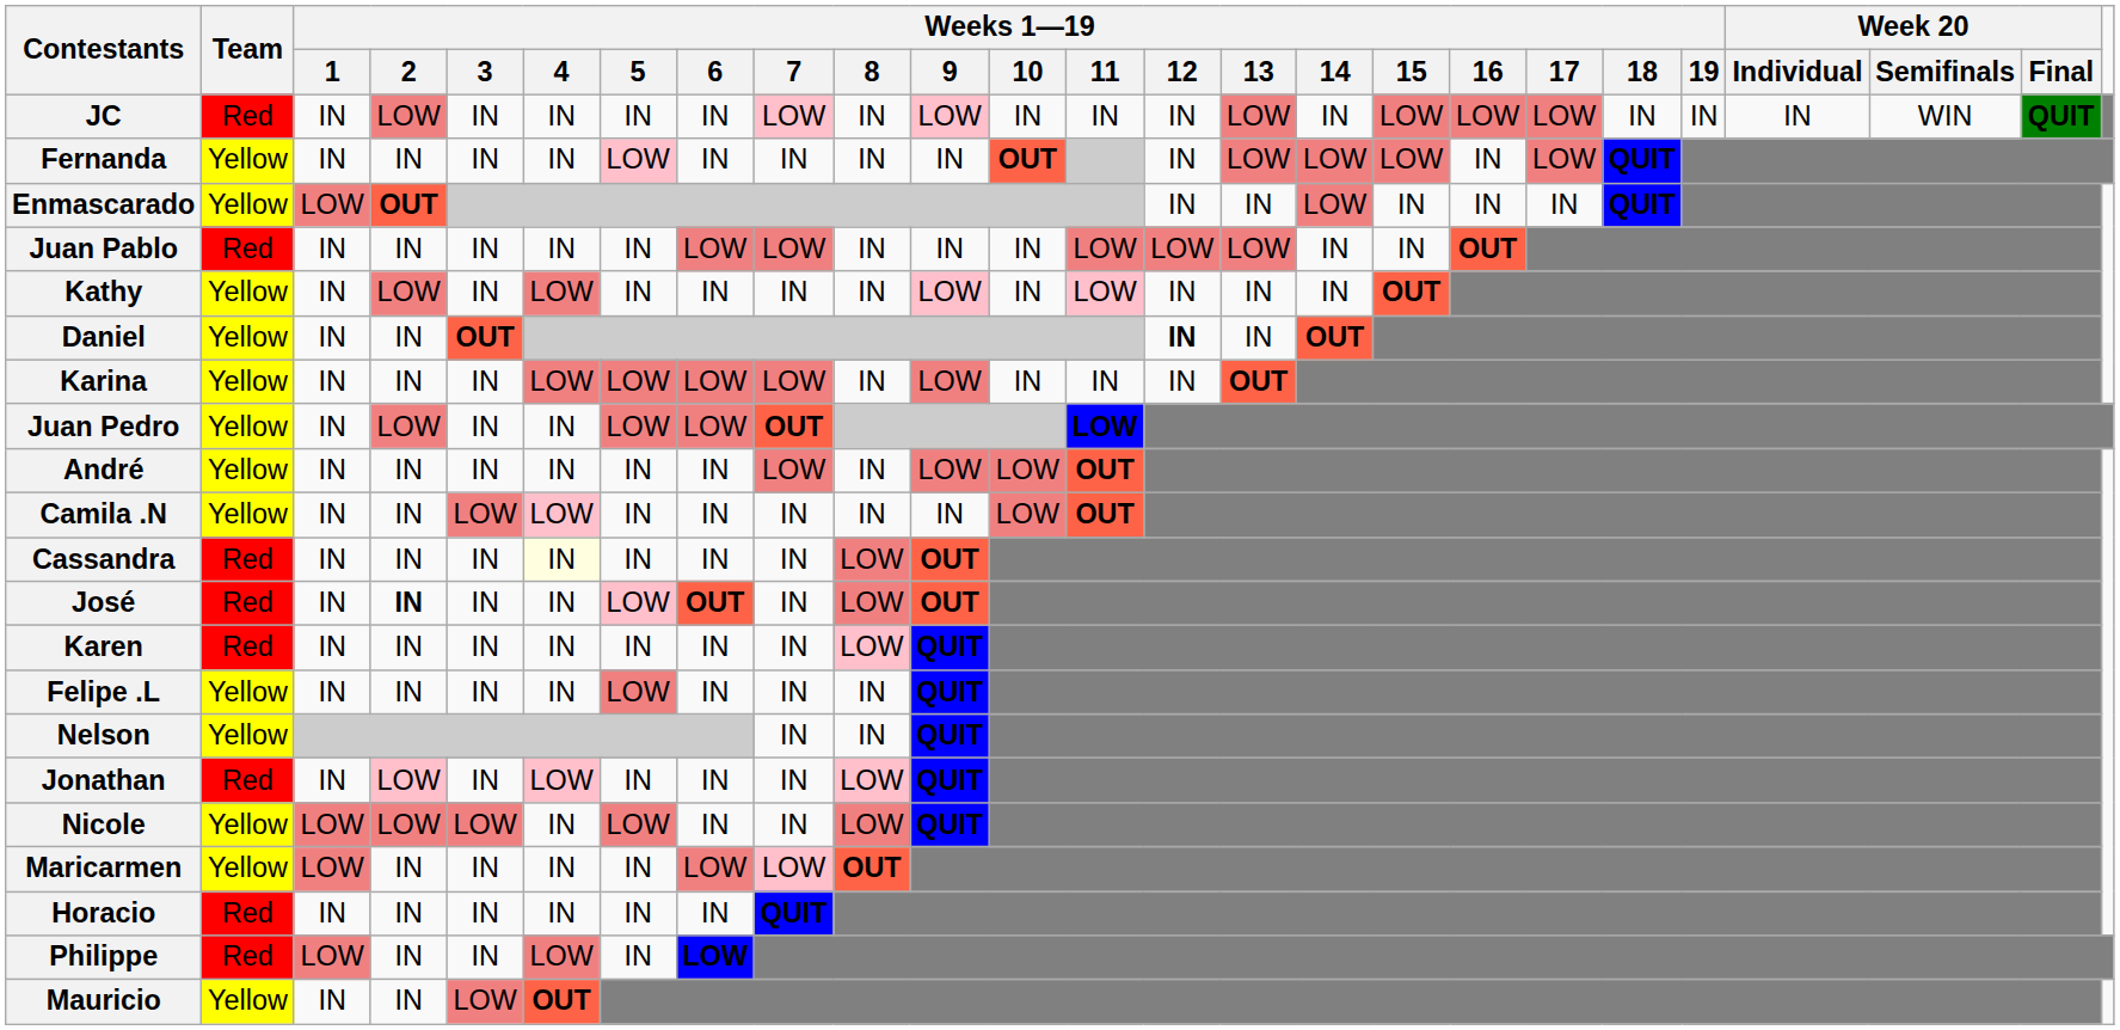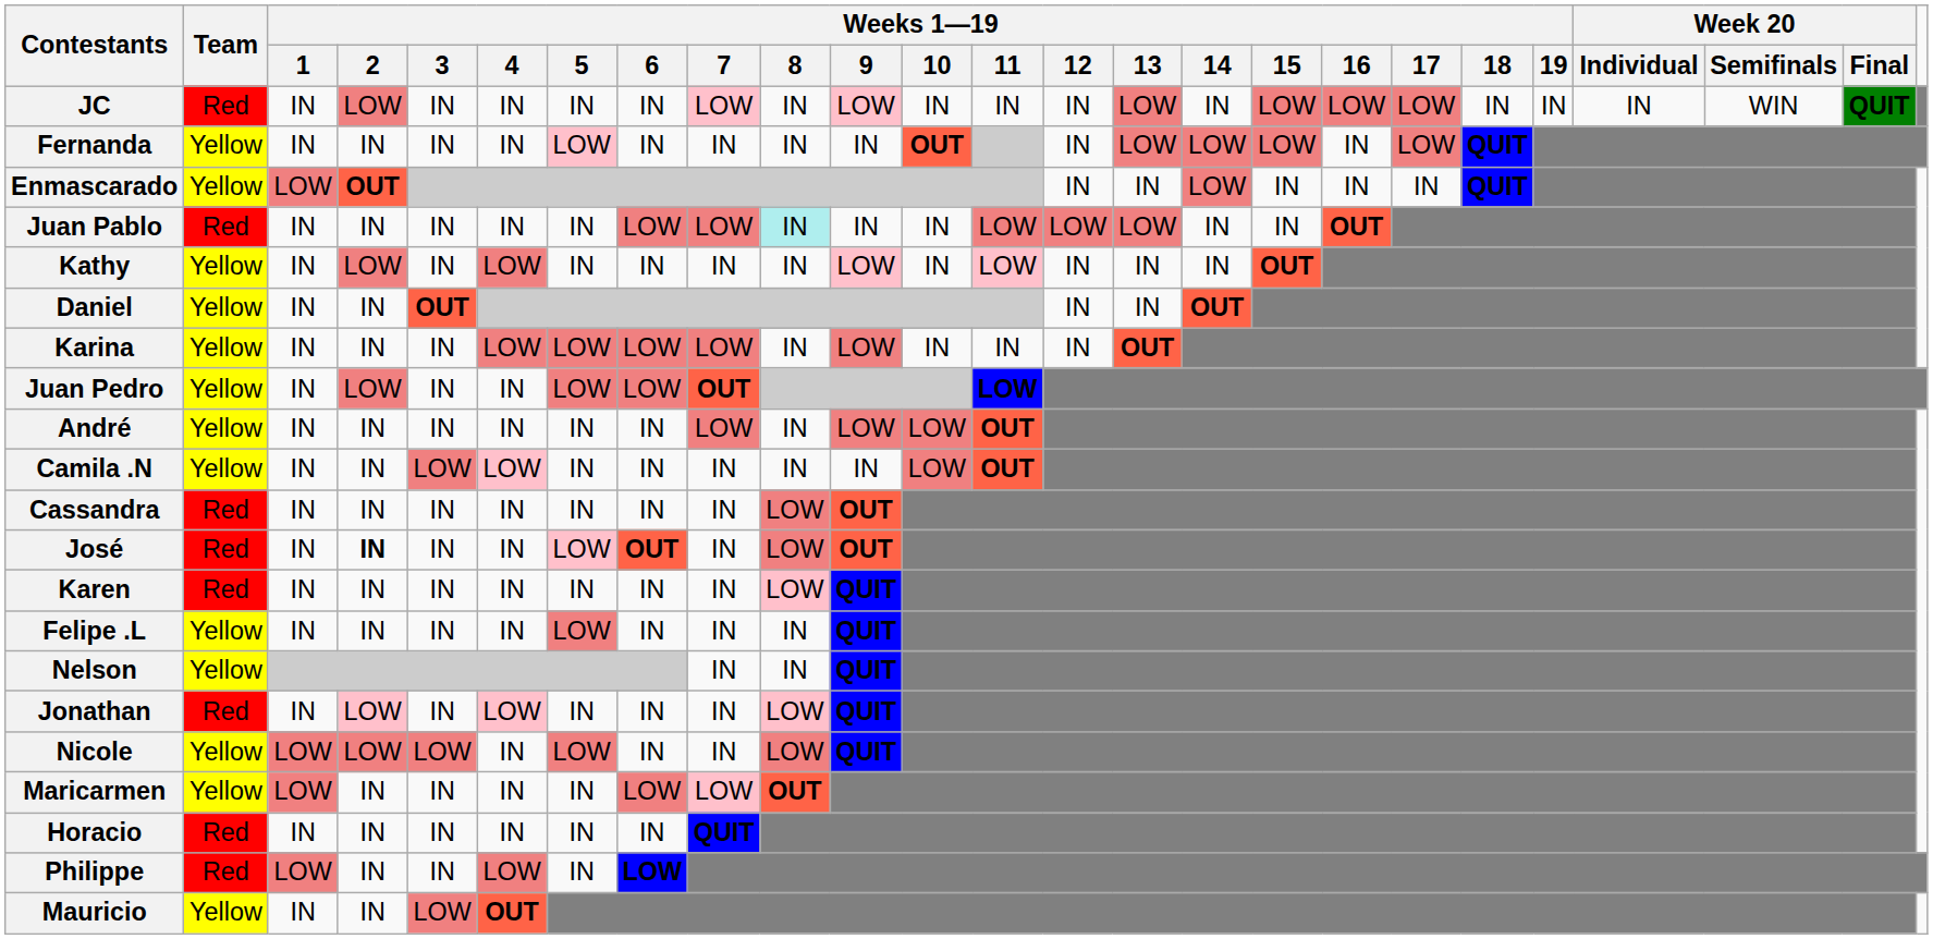Juan Pablo | Weeks 1—19 / 8: no background -> paleturquoise background
Daniel | Weeks 1—19 / 12: bold -> normal
Cassandra | Weeks 1—19 / 4: lightyellow background -> no background
